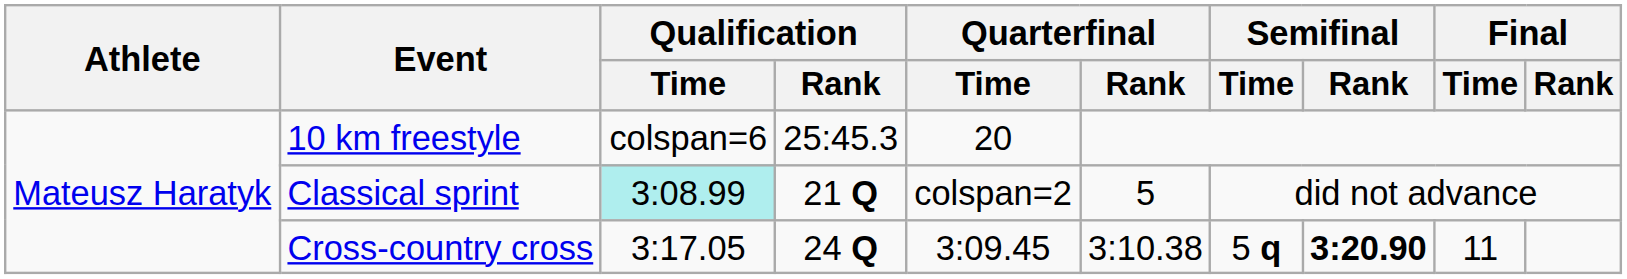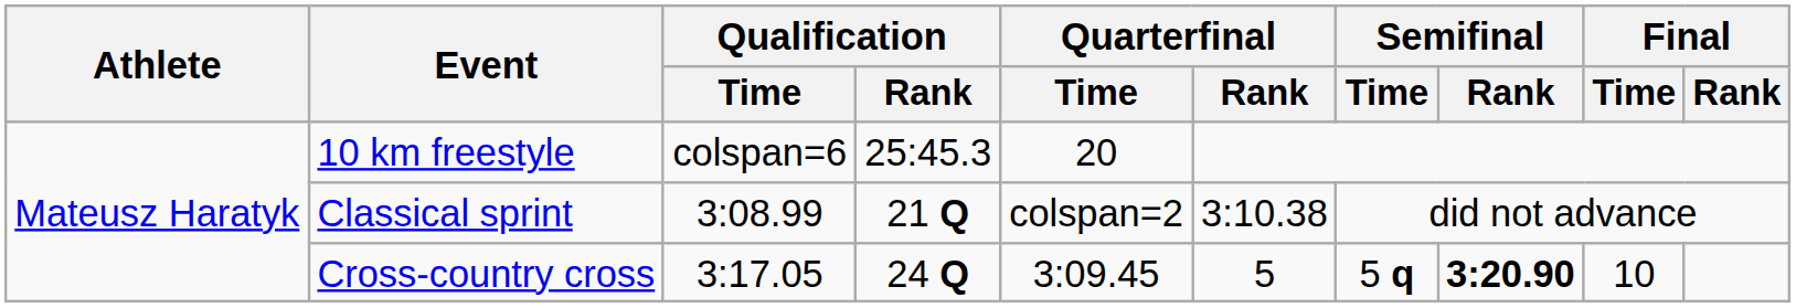Classical sprint | Qualification / Time: paleturquoise background -> no background
Classical sprint | Quarterfinal / Rank: 5 -> 3:10.38
Cross-country cross | Quarterfinal / Rank: 3:10.38 -> 5
Cross-country cross | Final / Time: 11 -> 10
